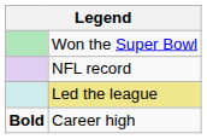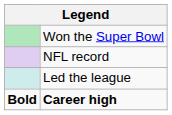Led the league | column 2: khaki background -> no background
Career high | column 2: normal -> bold
